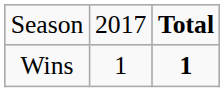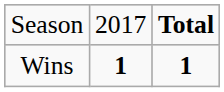Wins | column 2: normal -> bold
